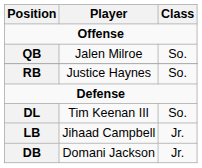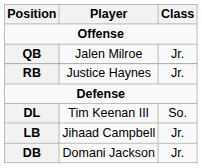QB | Class: So. -> Jr.
RB | Class: So. -> Jr.
